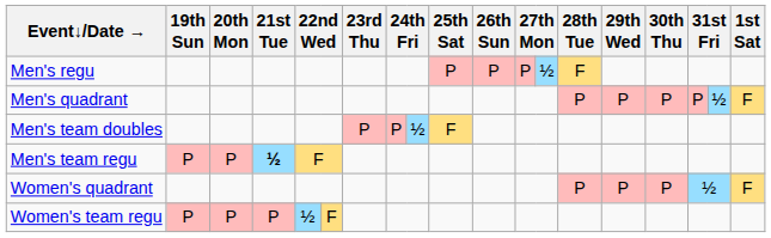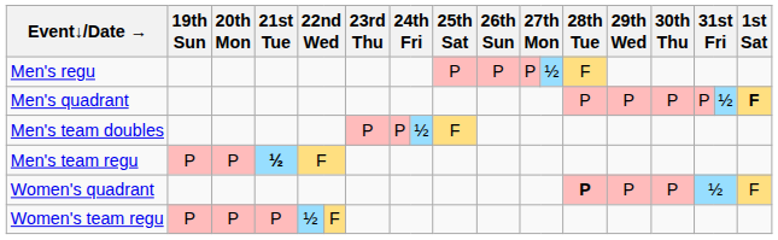Men's quadrant | 1st Sat: normal -> bold
Women's quadrant | 28th Tue: normal -> bold
